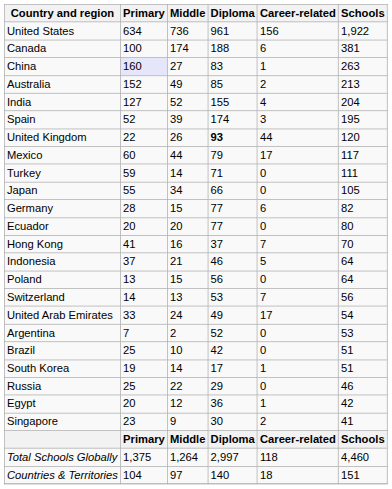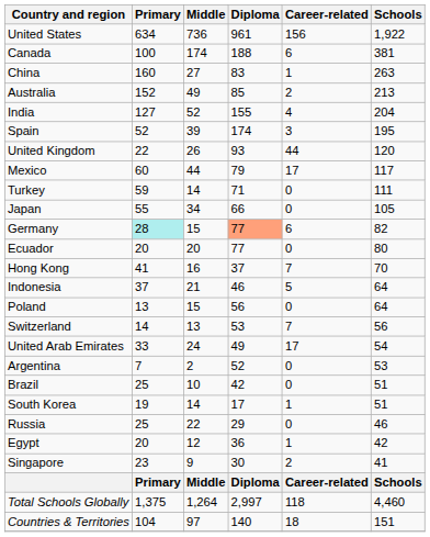China | Primary: lavender background -> no background
United Kingdom | Diploma: bold -> normal
Germany | Primary: no background -> paleturquoise background
Germany | Diploma: no background -> lightsalmon background
